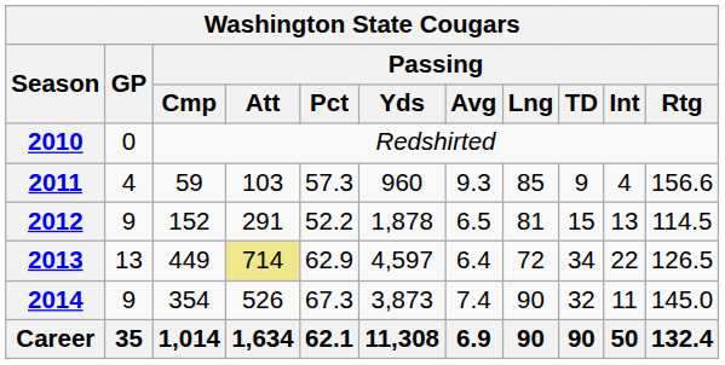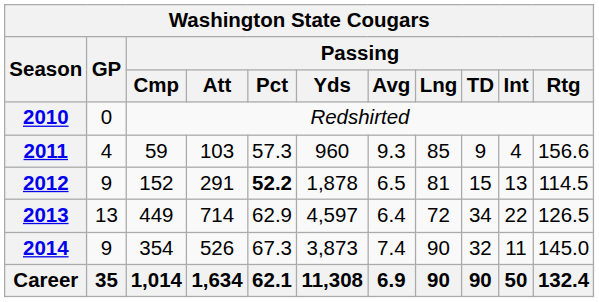2012 | Passing / Pct: normal -> bold
2013 | Passing / Att: khaki background -> no background
